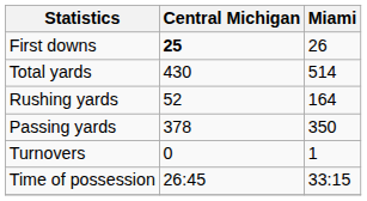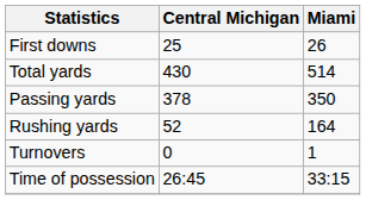First downs | Central Michigan: bold -> normal
rows swapped: Rushing yards <-> Passing yards
